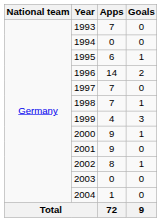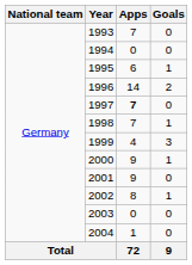1997 | Apps: normal -> bold
